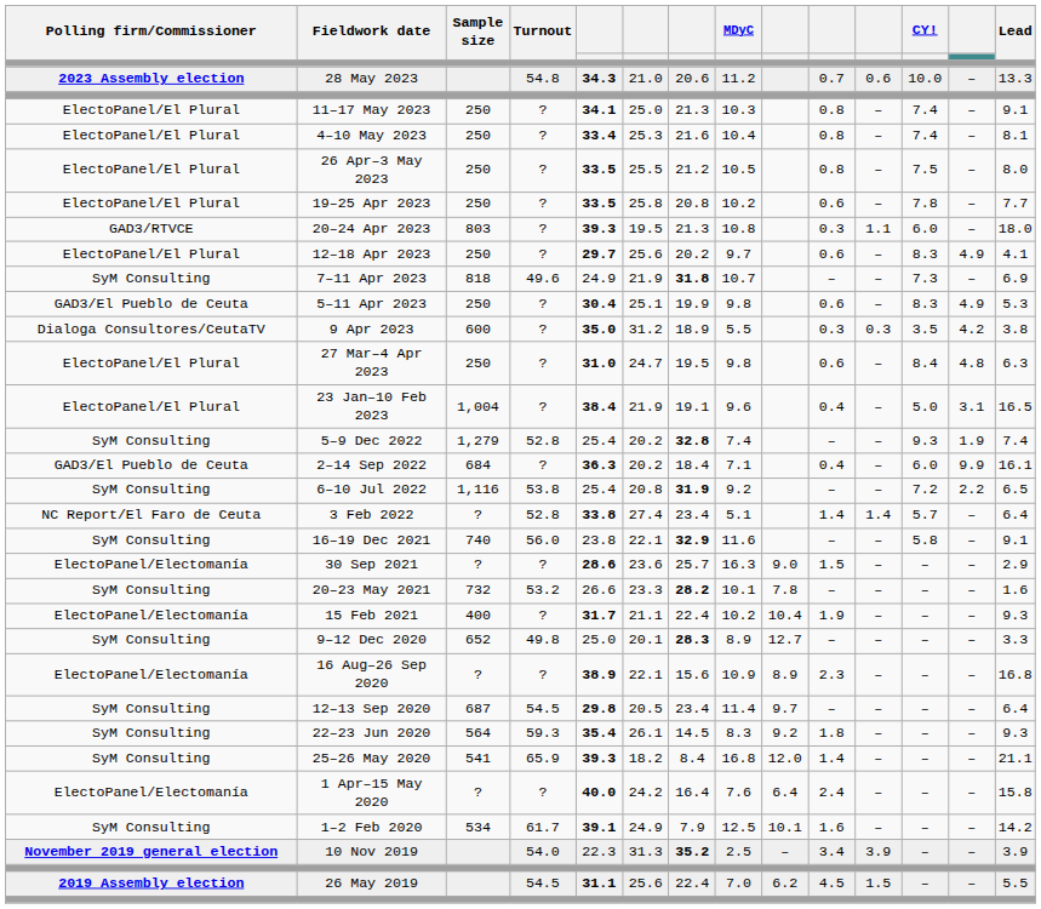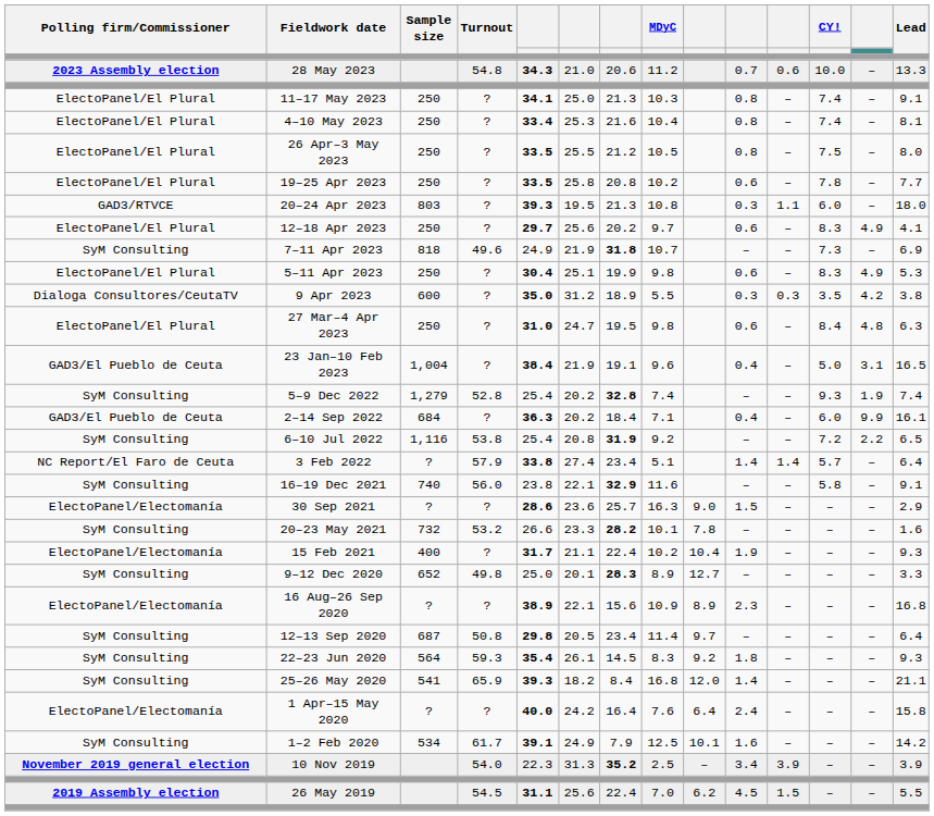5–11 Apr 2023 | Polling firm/Commissioner: GAD3/El Pueblo de Ceuta -> ElectoPanel/El Plural
23 Jan–10 Feb 2023 | Polling firm/Commissioner: ElectoPanel/El Plural -> GAD3/El Pueblo de Ceuta
3 Feb 2022 | Turnout: 52.8 -> 57.9
12–13 Sep 2020 | Turnout: 54.5 -> 50.8
